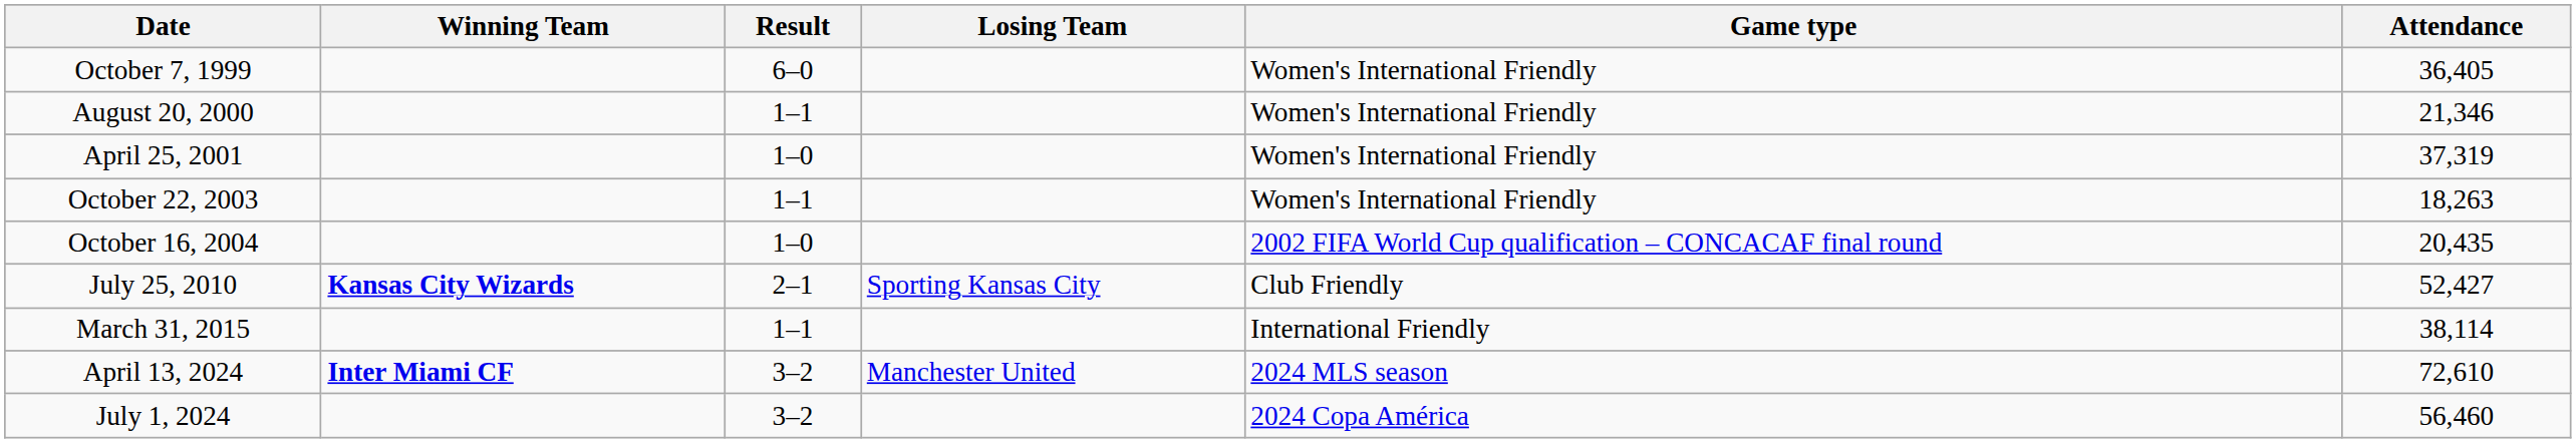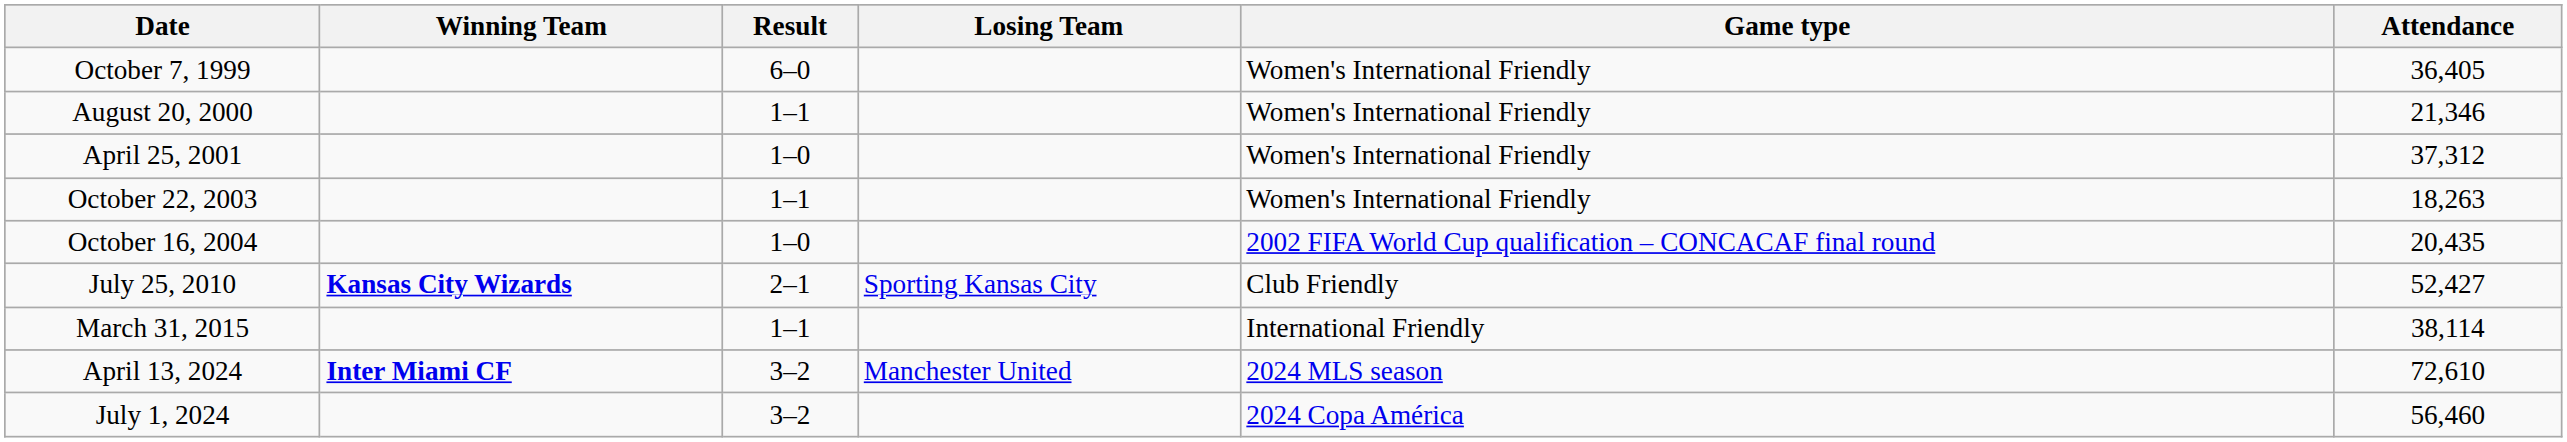April 25, 2001 | Attendance: 37,319 -> 37,312
